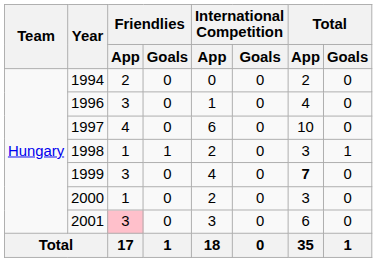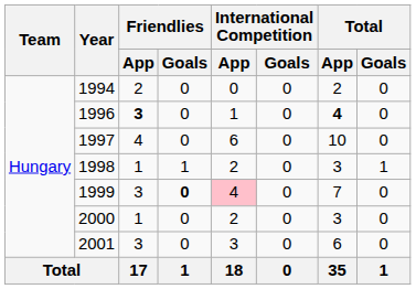1996 | Friendlies / App: normal -> bold
1996 | Total / App: normal -> bold
1999 | Friendlies / Goals: normal -> bold
1999 | International Competition / App: no background -> pink background
1999 | Total / App: bold -> normal
2001 | Friendlies / App: pink background -> no background
